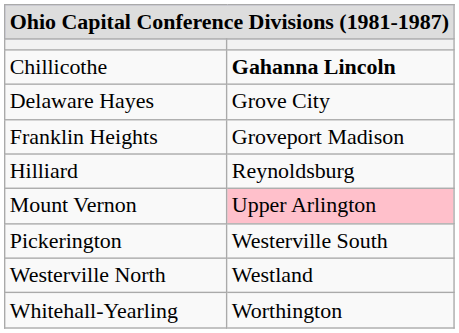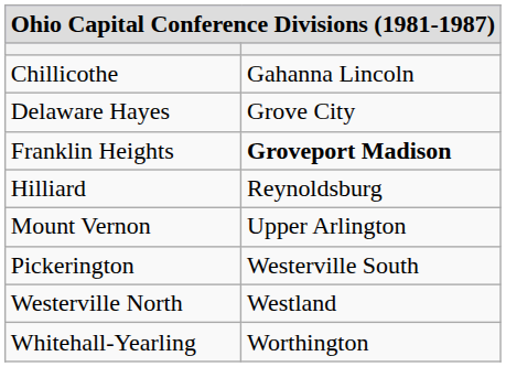Chillicothe | column 2: bold -> normal
Franklin Heights | column 2: normal -> bold
Mount Vernon | column 2: pink background -> no background
